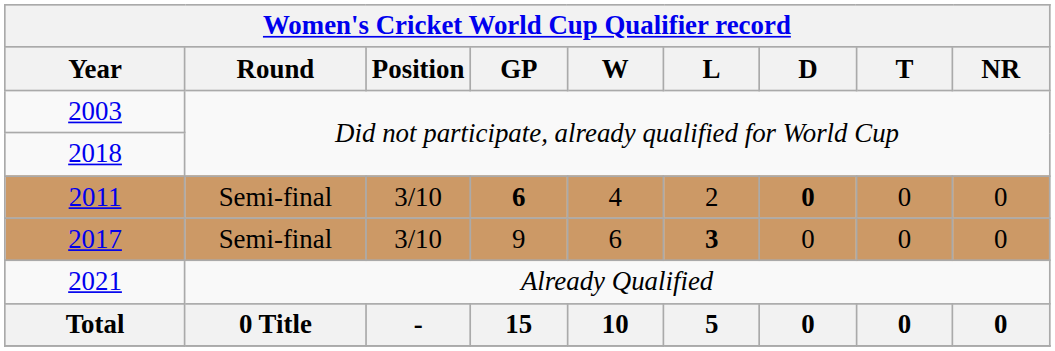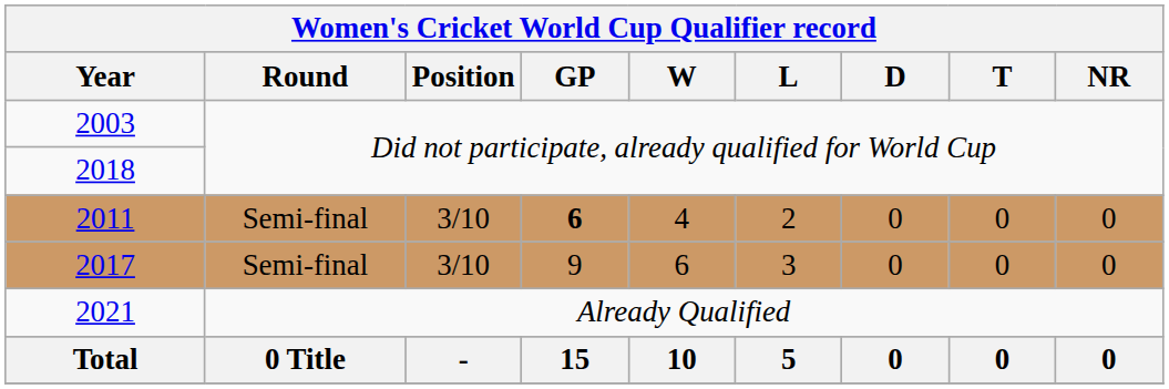2011 | D: bold -> normal
2017 | L: bold -> normal
